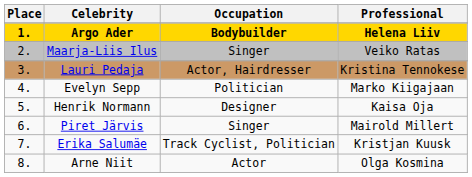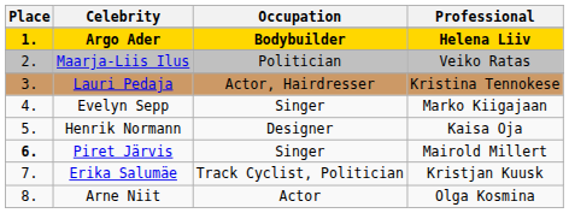Maarja-Liis Ilus | Occupation: Singer -> Politician
Evelyn Sepp | Occupation: Politician -> Singer
Piret Järvis | Place: normal -> bold
